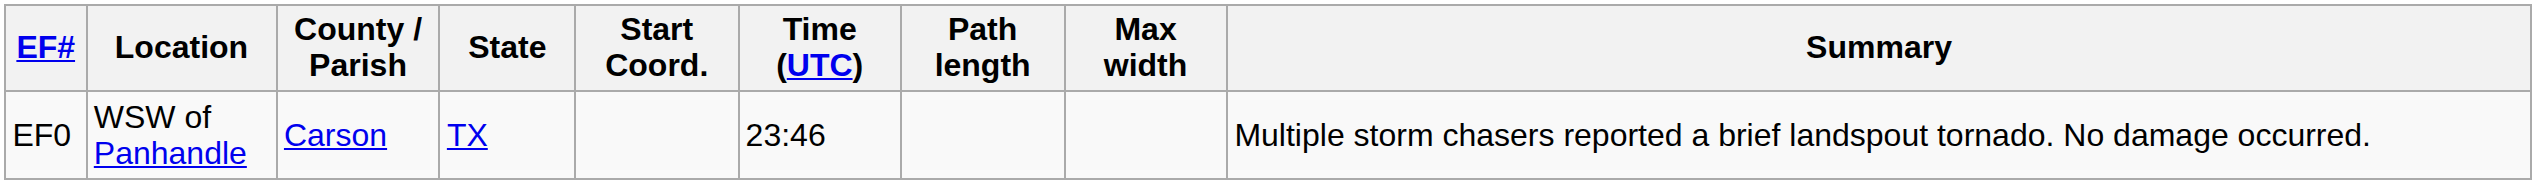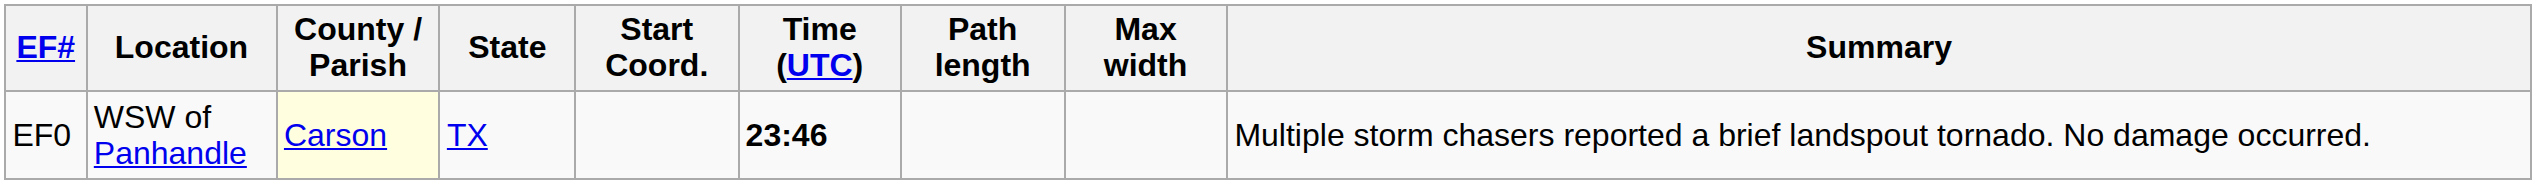EF0 | County / Parish: no background -> lightyellow background
EF0 | Time (UTC): normal -> bold
